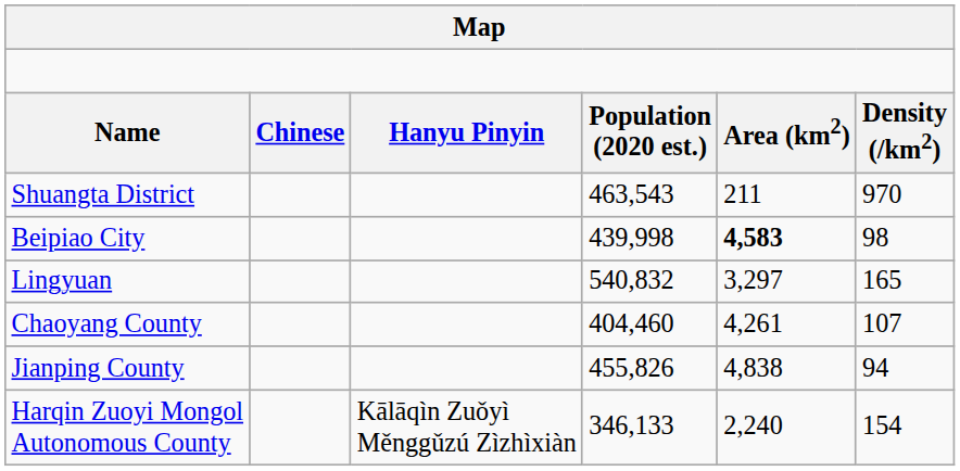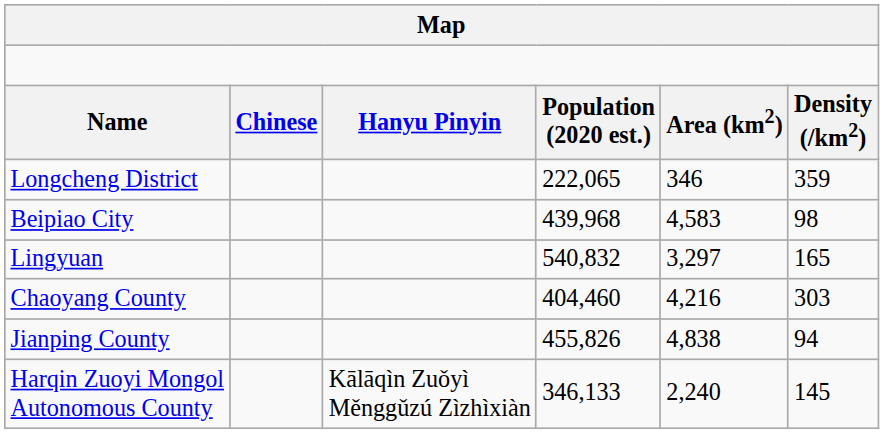- row: Shuangta District | 463,543 | 211 | 970
+ row: Longcheng District | 222,065 | 346 | 359
Beipiao City | column 4: 439,998 -> 439,968
Beipiao City | column 5: bold -> normal
Chaoyang County | column 5: 4,261 -> 4,216
Chaoyang County | column 6: 107 -> 303
Harqin Zuoyi Mongol Autonomous County | column 6: 154 -> 145
